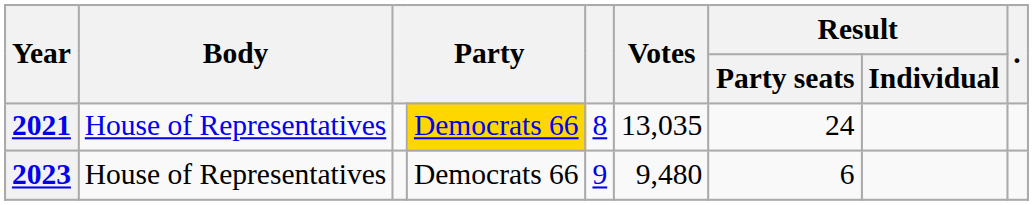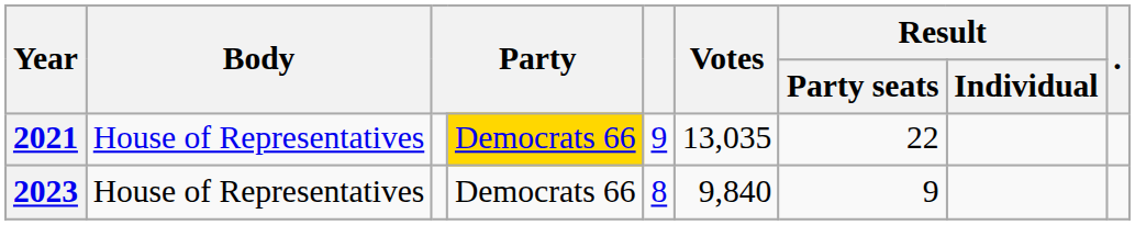2021 | column 5: 8 -> 9
2021 | Result / Party seats: 24 -> 22
2023 | column 5: 9 -> 8
2023 | Votes: 9,480 -> 9,840
2023 | Result / Party seats: 6 -> 9
